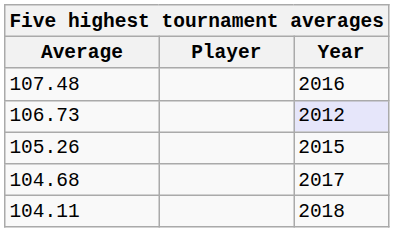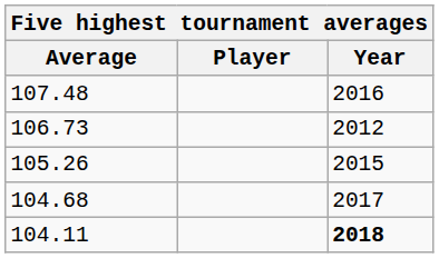106.73 | Year: lavender background -> no background
104.11 | Year: normal -> bold
